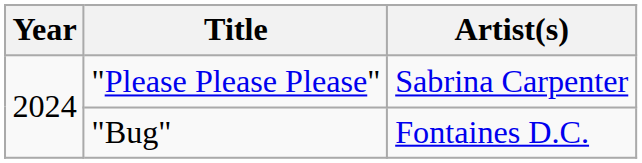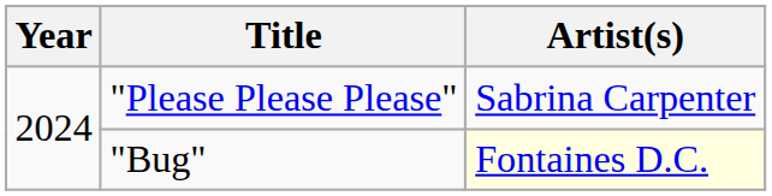"Bug" | Artist(s): no background -> lightyellow background
